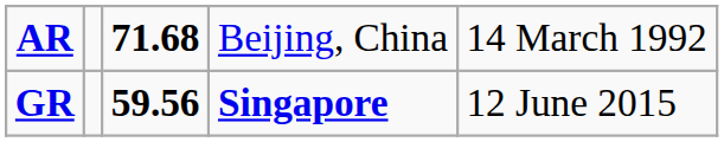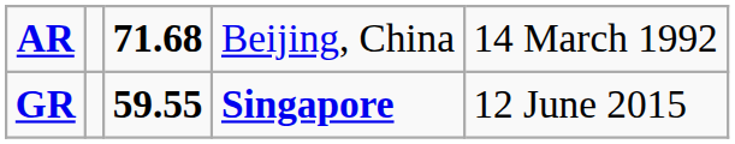GR | column 3: 59.56 -> 59.55
